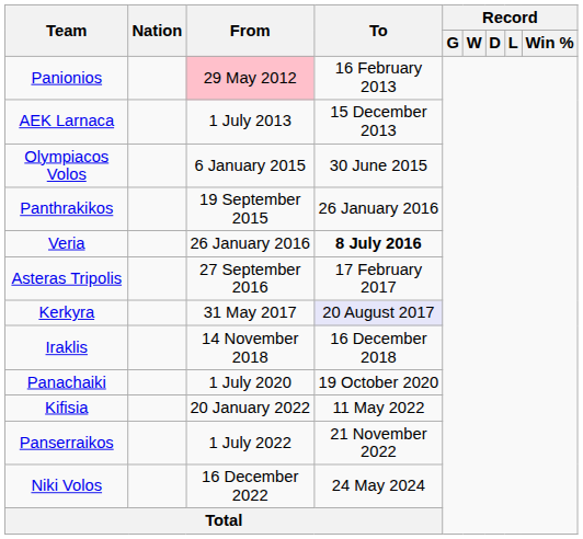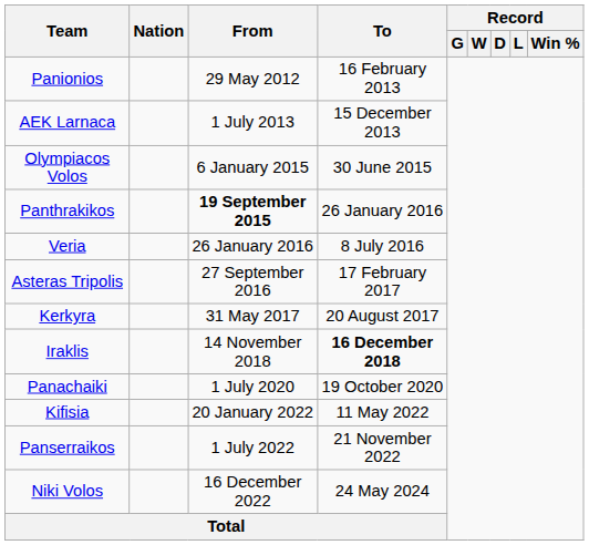Panionios | From: pink background -> no background
Panthrakikos | From: normal -> bold
Veria | To: bold -> normal
Kerkyra | To: lavender background -> no background
Iraklis | To: normal -> bold
